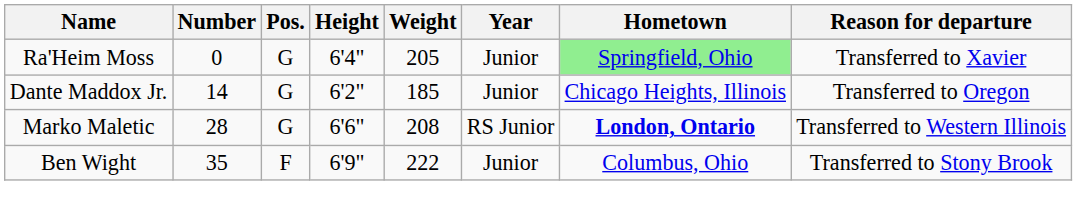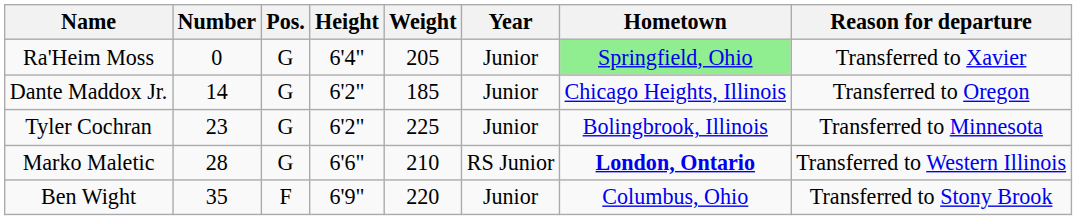+ row: Tyler Cochran | 23 | G | 6'2" | 225 | Junior | Bolingbrook, Illinois | Transferred to Minnesota
Marko Maletic | Weight: 208 -> 210
Ben Wight | Weight: 222 -> 220
